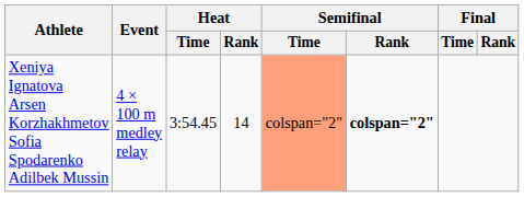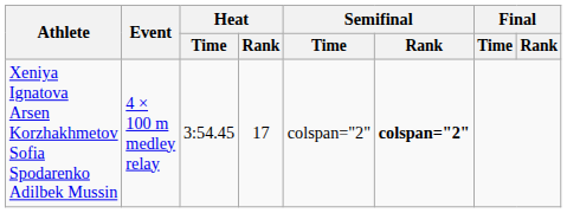row 3 | Heat / Rank: 14 -> 17
row 3 | Semifinal / Time: lightsalmon background -> no background
